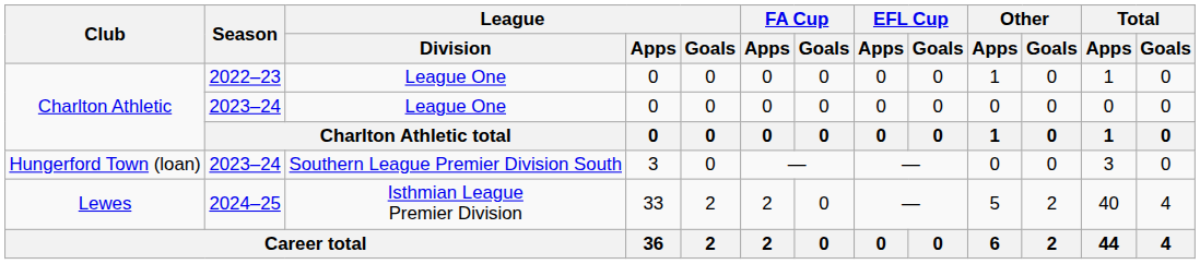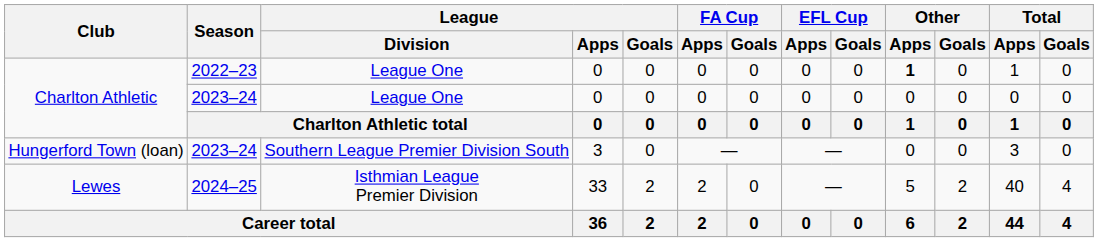Charlton Athletic / 2022–23 | Other / Apps: normal -> bold
